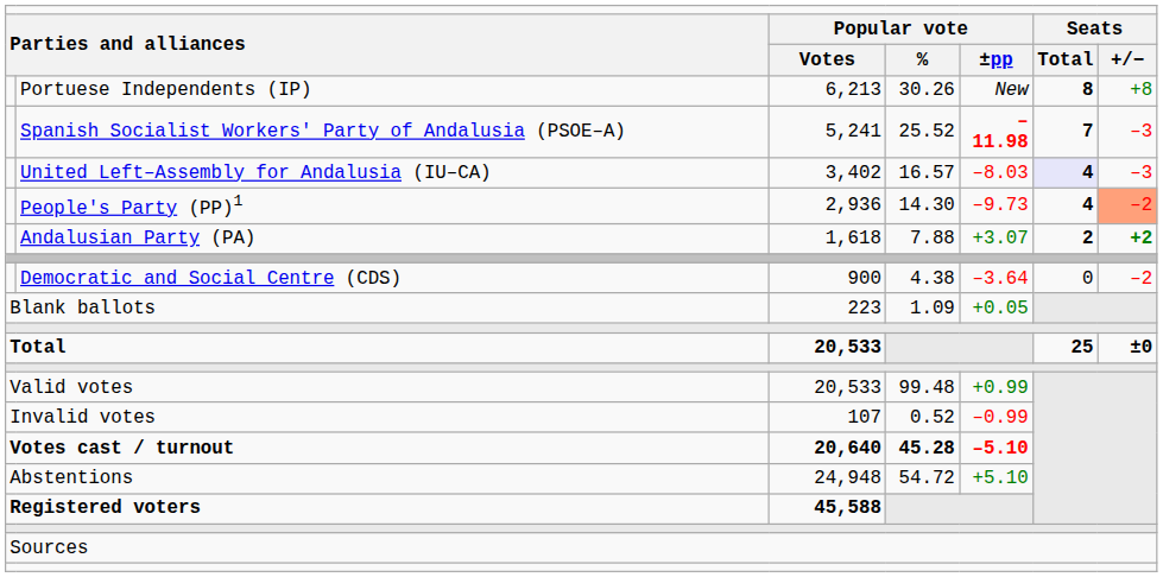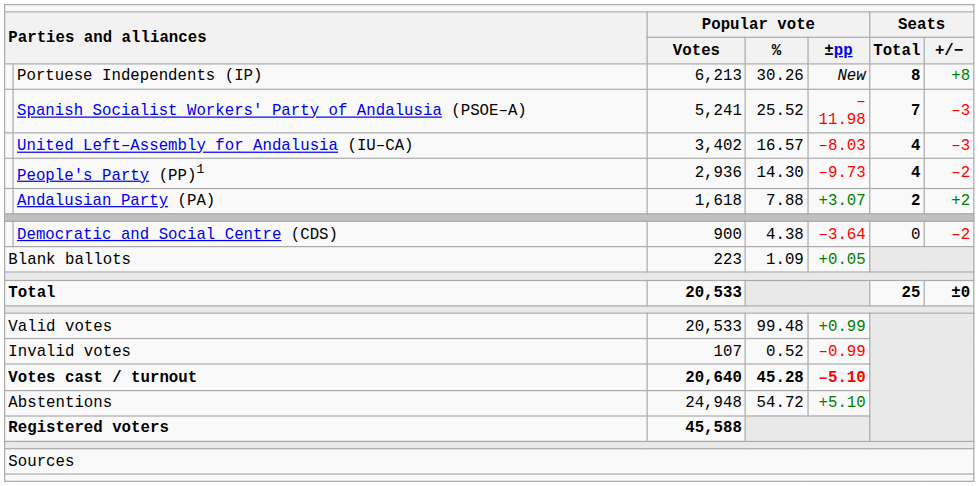Spanish Socialist Workers' Party of Andalusia (PSOE–A) | column 5: bold -> normal
United Left–Assembly for Andalusia (IU–CA) | column 6: lavender background -> no background
People's Party (PP)1 | column 7: lightsalmon background -> no background
Andalusian Party (PA) | column 7: bold -> normal
